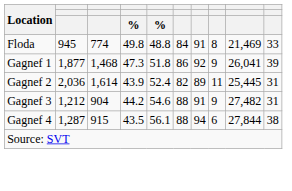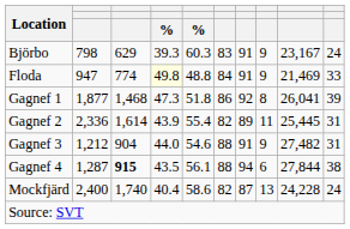+ row: Björbo | 798 | 629 | 39.3 | 60.3 | 83 | 91 | 9 | 23,167 | 24
Floda | column 2: 945 -> 947
Floda | column 4: no background -> lightyellow background
Floda | column 8: 8 -> 9
Gagnef 1 | column 8: 9 -> 8
Gagnef 2 | column 2: 2,036 -> 2,336
Gagnef 2 | column 5: 52.4 -> 55.4
Gagnef 3 | column 4: 44.2 -> 44.0
Gagnef 4 | column 3: normal -> bold
+ row: Mockfjärd | 2,400 | 1,740 | 40.4 | 58.6 | 82 | 87 | 13 | 24,228 | 24
